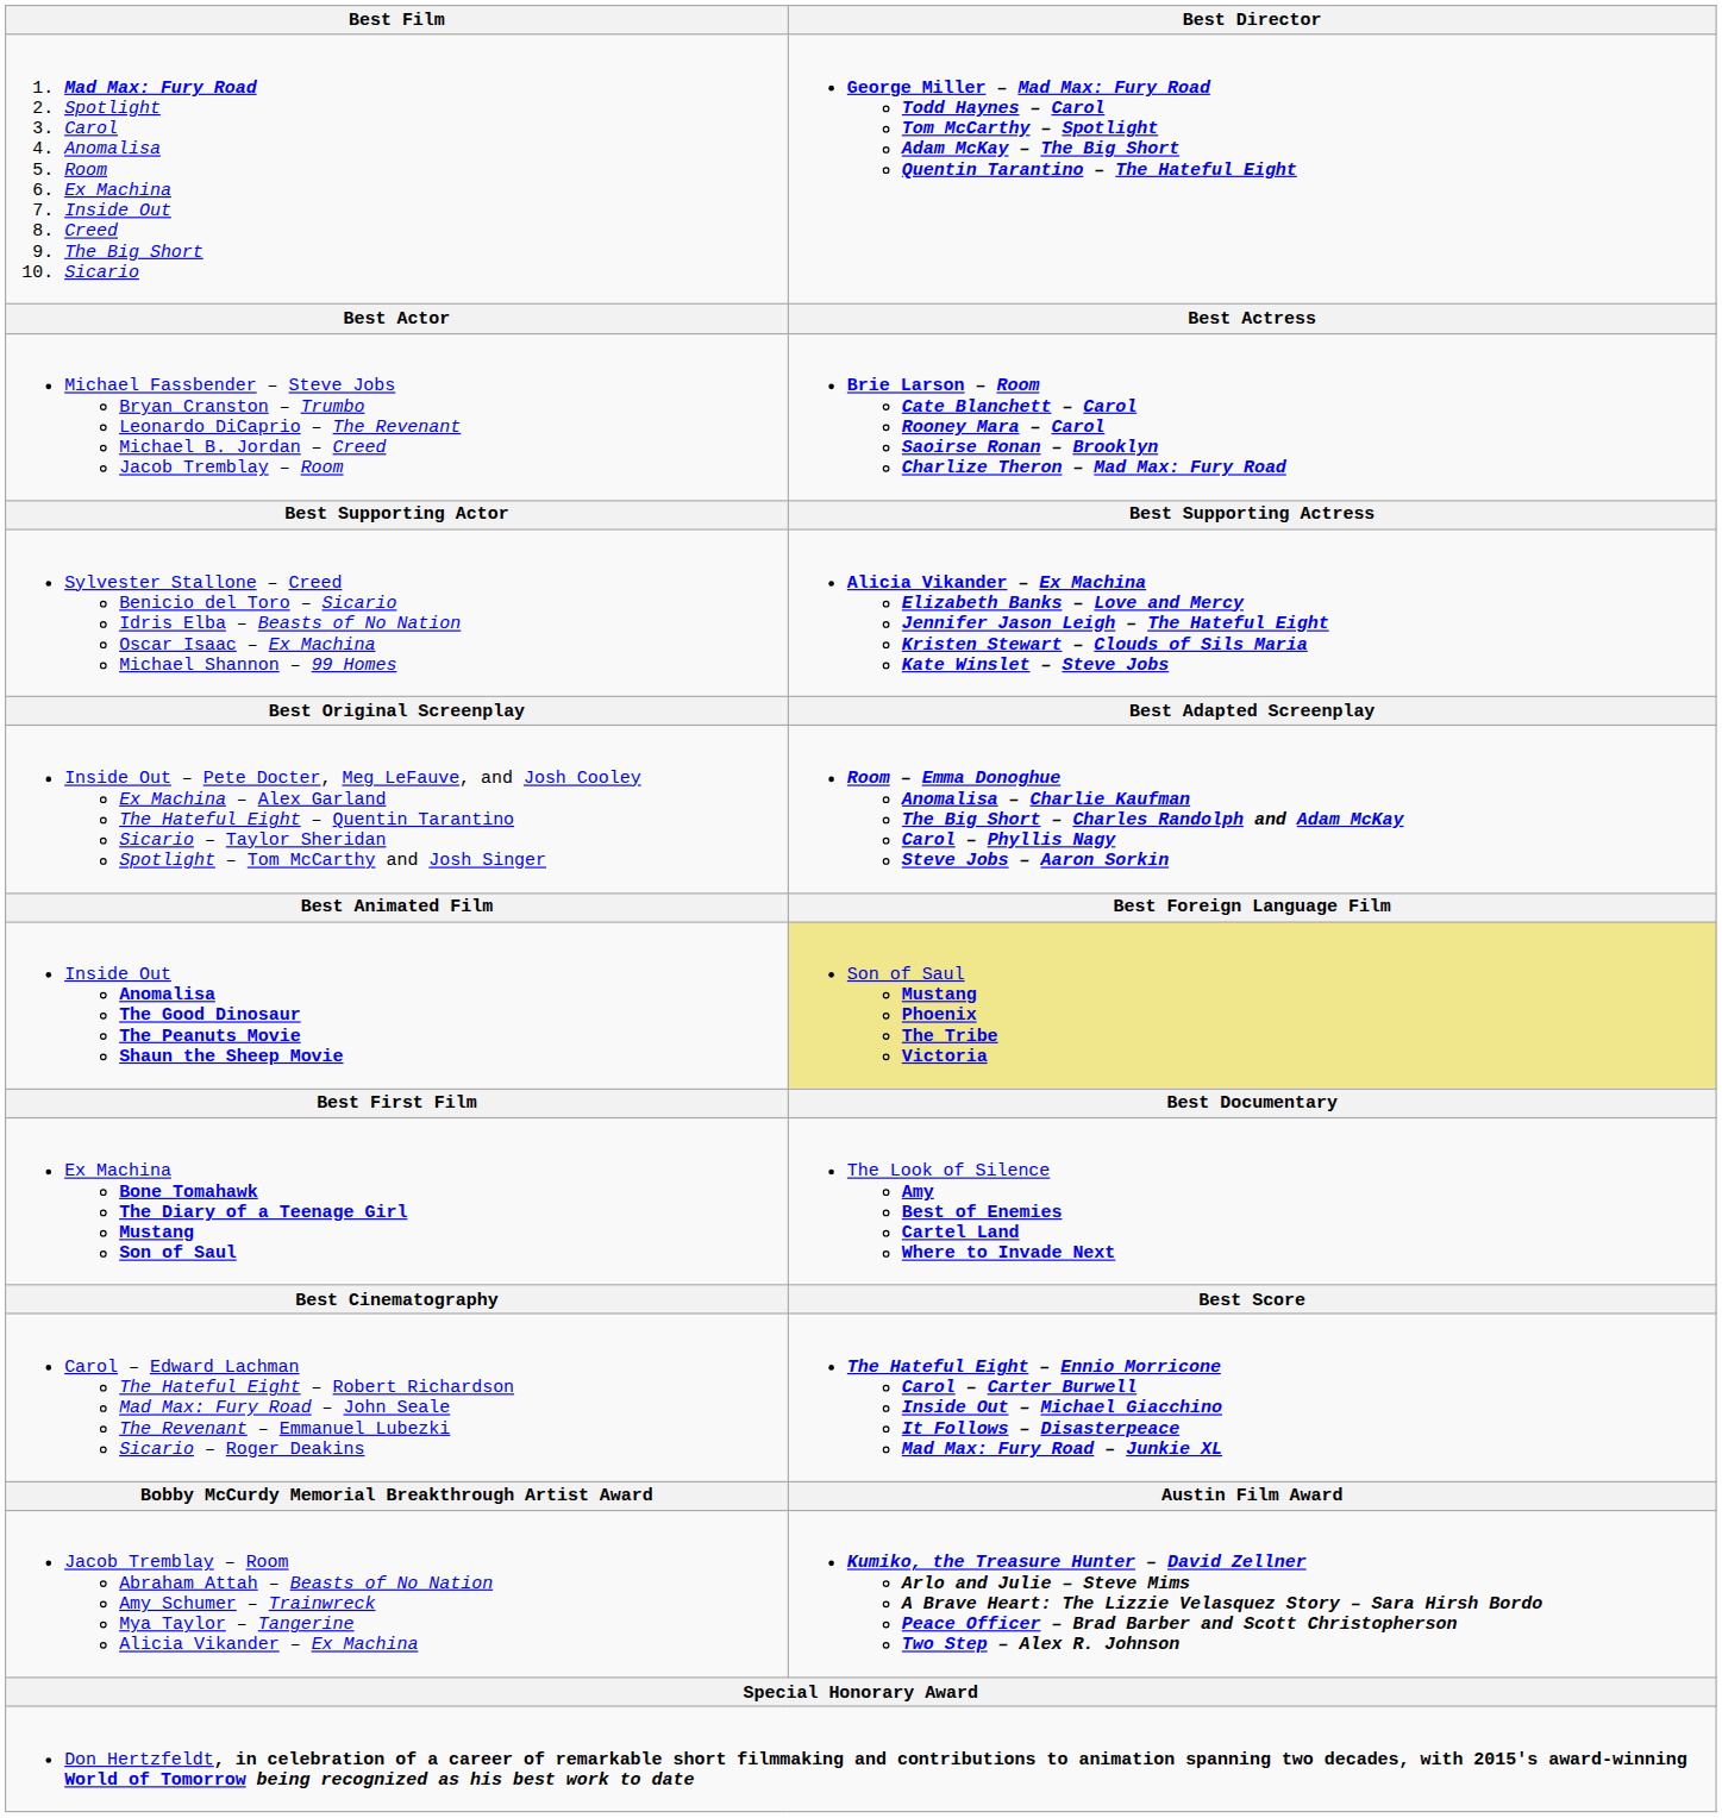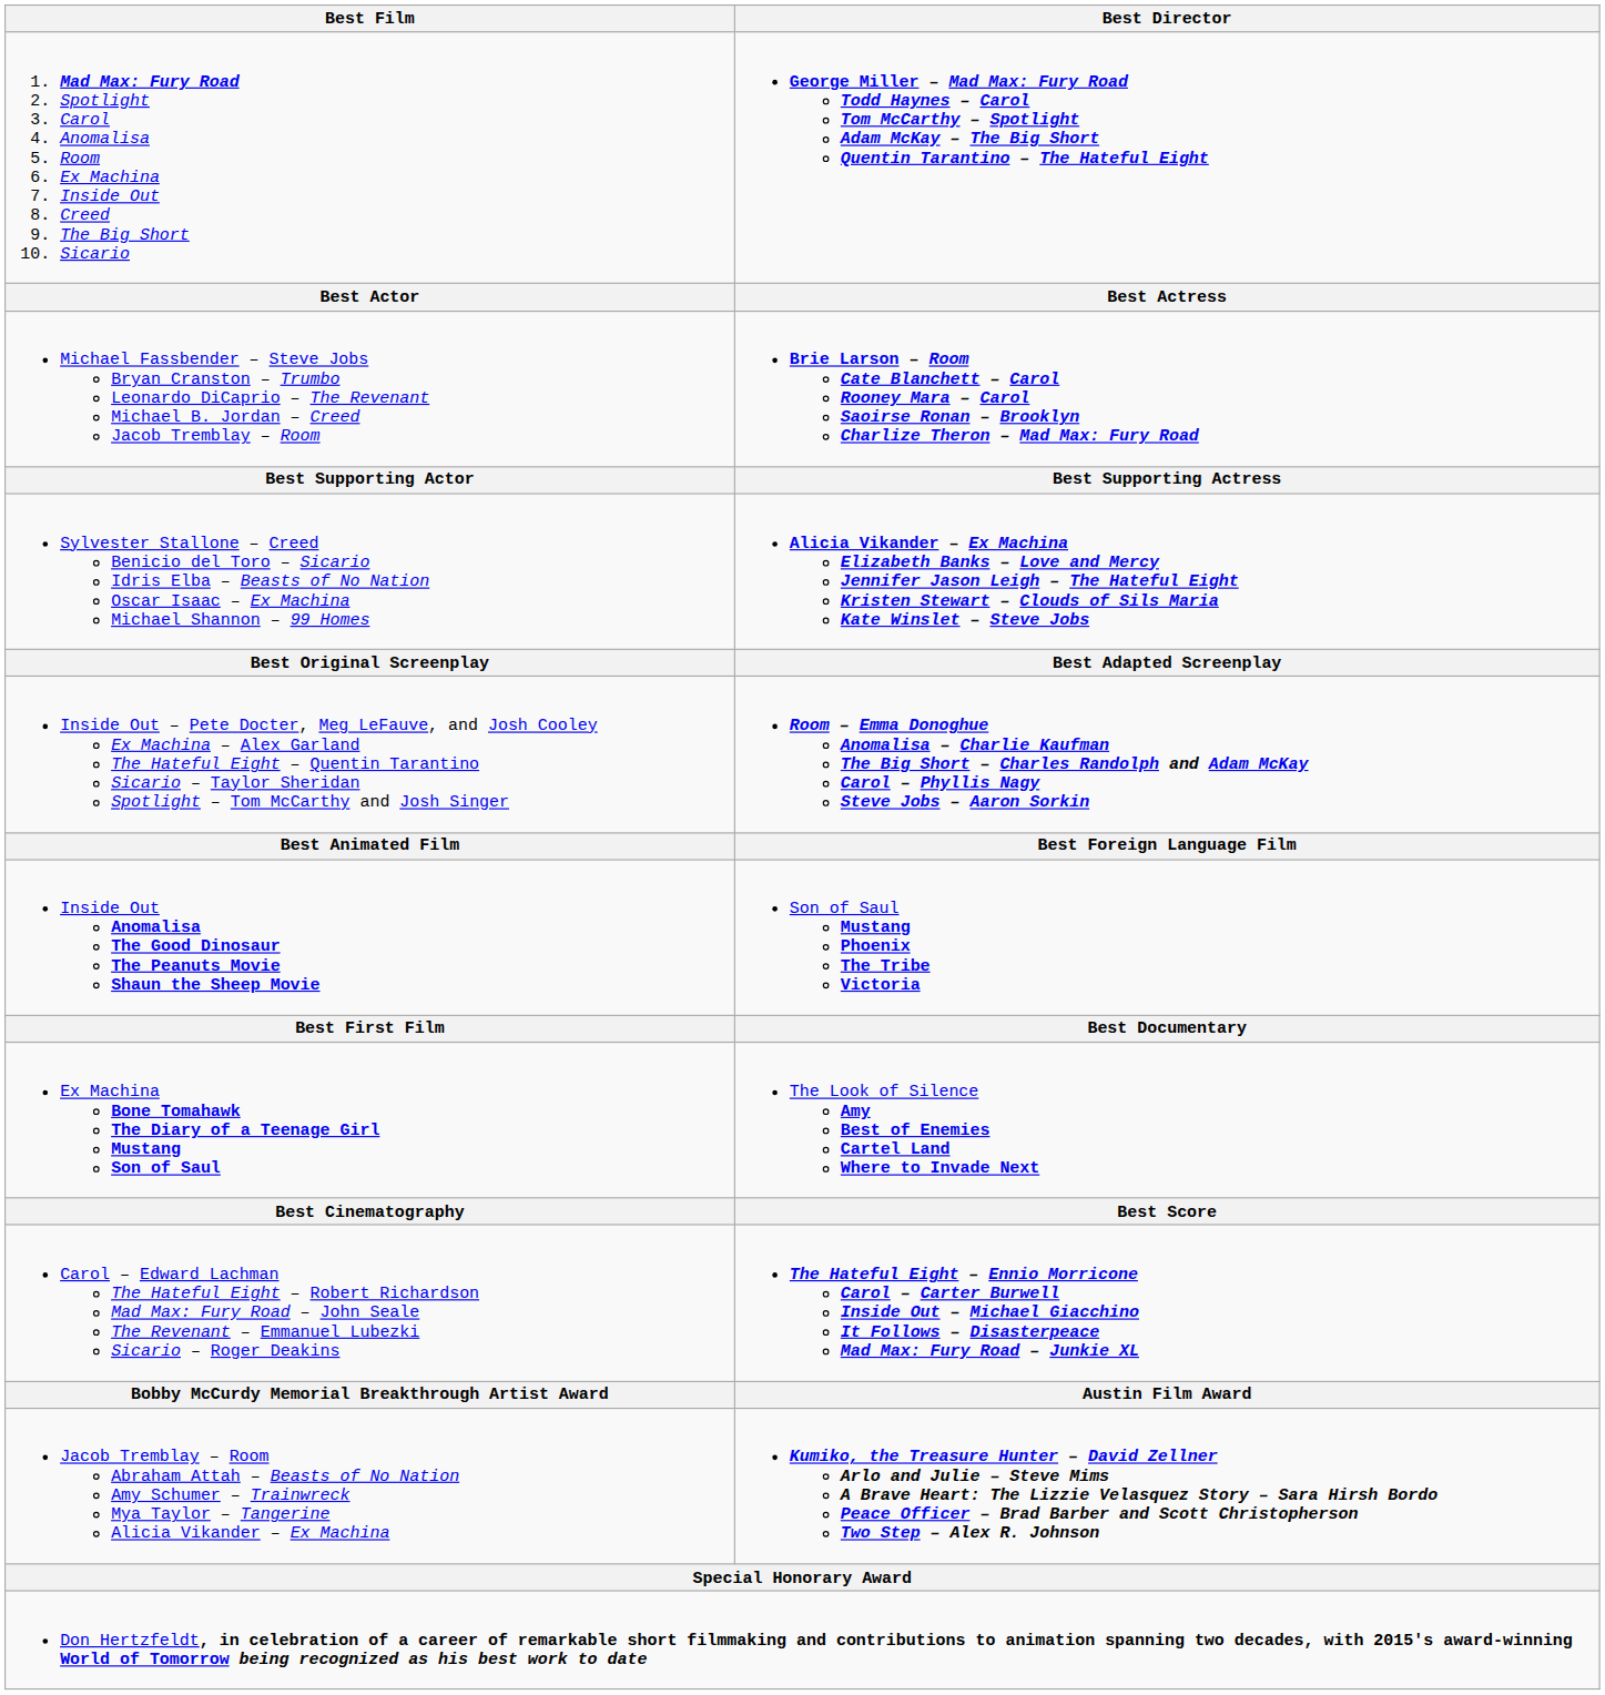row 10 | Best Director: khaki background -> no background
